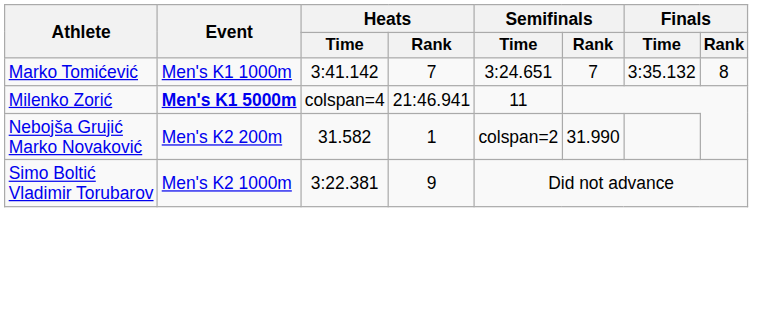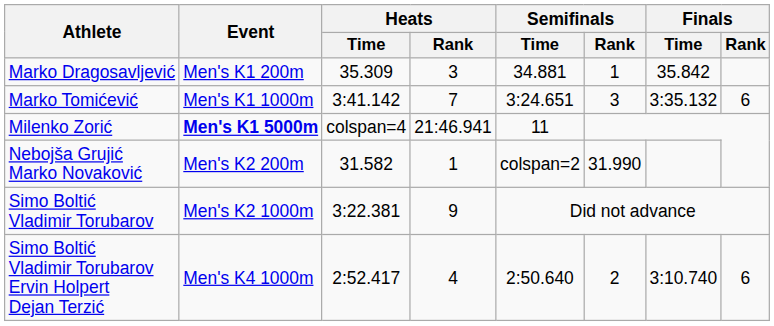+ row: Marko Dragosavljević | Men's K1 200m | 35.309 | 3 | 34.881 | 1 | 35.842
Marko Tomićević | Semifinals / Rank: 7 -> 3
Marko Tomićević | Finals / Rank: 8 -> 6
+ row: Simo Boltić Vladimir Torubarov Ervin Holpert Dejan Terzić | Men's K4 1000m | 2:52.417 | 4 | 2:50.640 | 2 | 3:10.740 | 6
